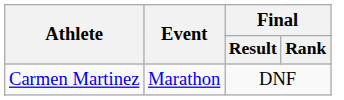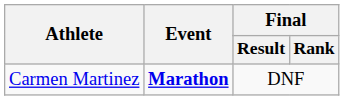Carmen Martinez | Event: normal -> bold
